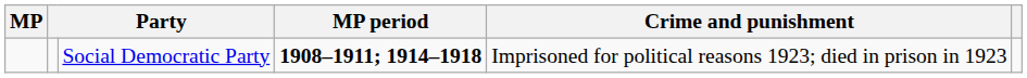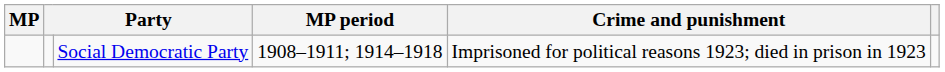Social Democratic Party | MP period: bold -> normal
